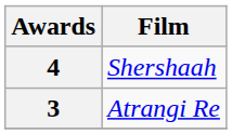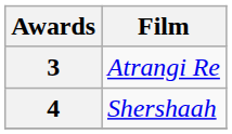rows swapped: 4 <-> 3
